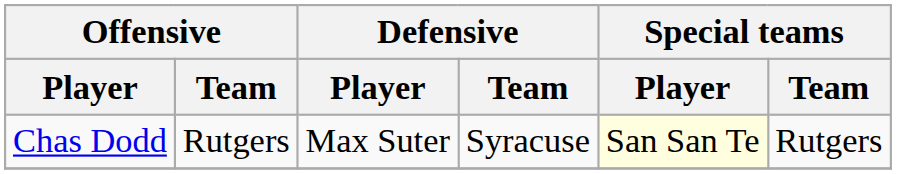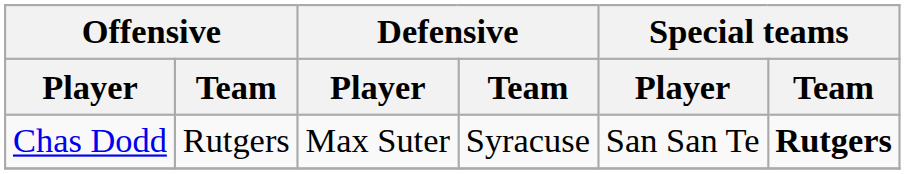Chas Dodd | Special teams / Player: lightyellow background -> no background
Chas Dodd | Special teams / Team: normal -> bold
